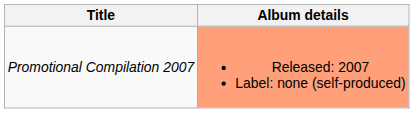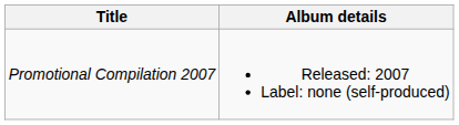Promotional Compilation 2007 | Album details: lightsalmon background -> no background
